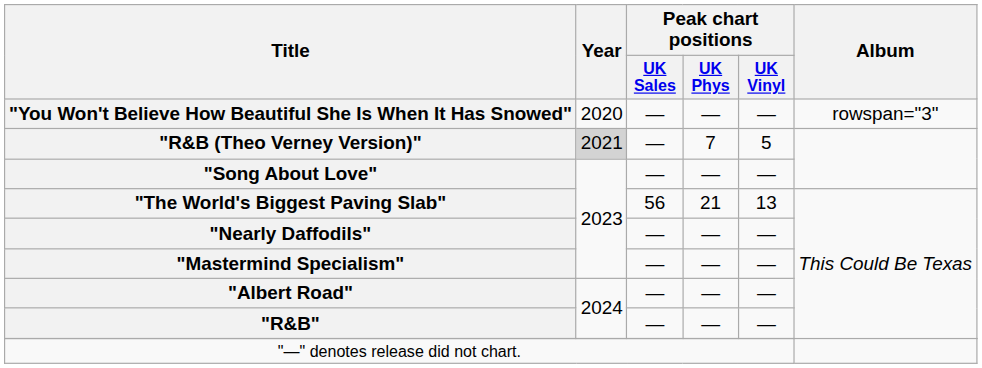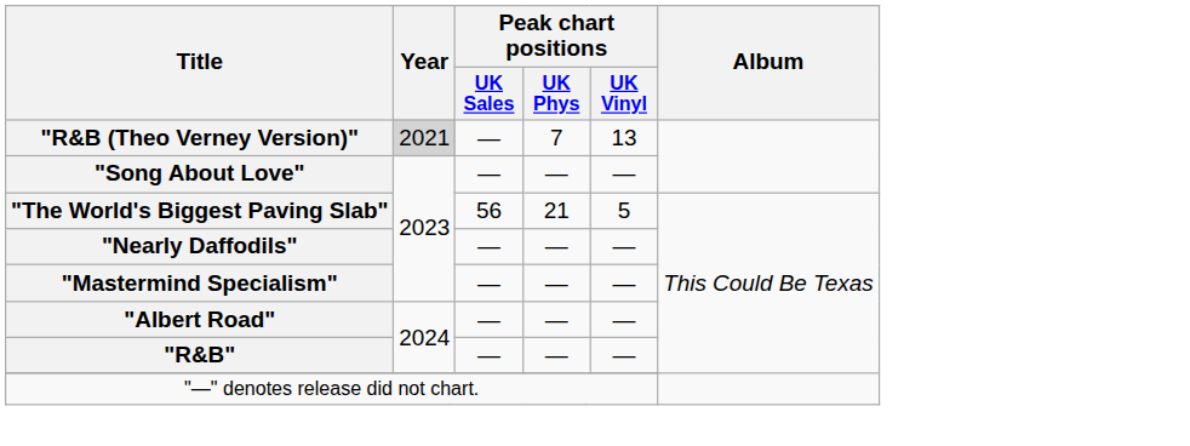- row: "You Won't Believe How Beautiful She Is When It Has Snowed" | 2020 | — | — | — | rowspan="3"
"R&B (Theo Verney Version)" | Peak chart positions / UK Vinyl: 5 -> 13
"The World's Biggest Paving Slab" | Peak chart positions / UK Vinyl: 13 -> 5
